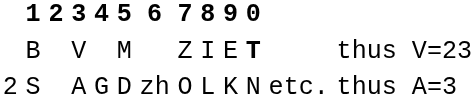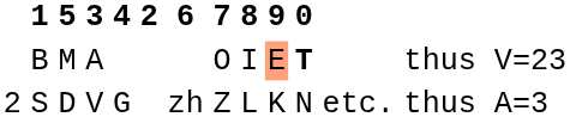columns swapped: 2 <-> 5
row 2 | 3: V -> A
row 2 | 7: Z -> O
row 2 | 9: no background -> lightsalmon background
row 3 | 3: A -> V
row 3 | 7: O -> Z
